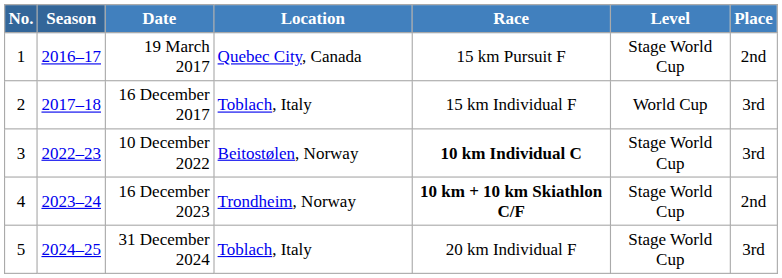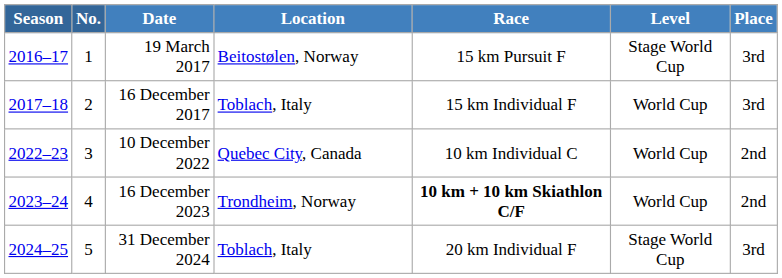columns swapped: No. <-> Season
19 March 2017 | Location: Quebec City, Canada -> Beitostølen, Norway
19 March 2017 | Place: 2nd -> 3rd
10 December 2022 | Location: Beitostølen, Norway -> Quebec City, Canada
10 December 2022 | Race: bold -> normal
10 December 2022 | Level: Stage World Cup -> World Cup
10 December 2022 | Place: 3rd -> 2nd
16 December 2023 | Level: Stage World Cup -> World Cup
